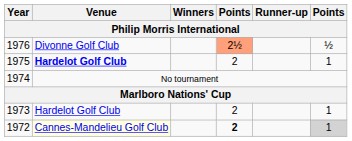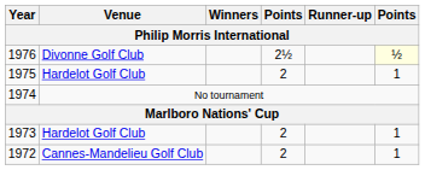1976 | column 4: lightsalmon background -> no background
1976 | column 6: no background -> lightyellow background
1975 | Venue: bold -> normal
1972 | Venue: lightyellow background -> no background
1972 | column 4: bold -> normal
1972 | column 6: lightgrey background -> no background
